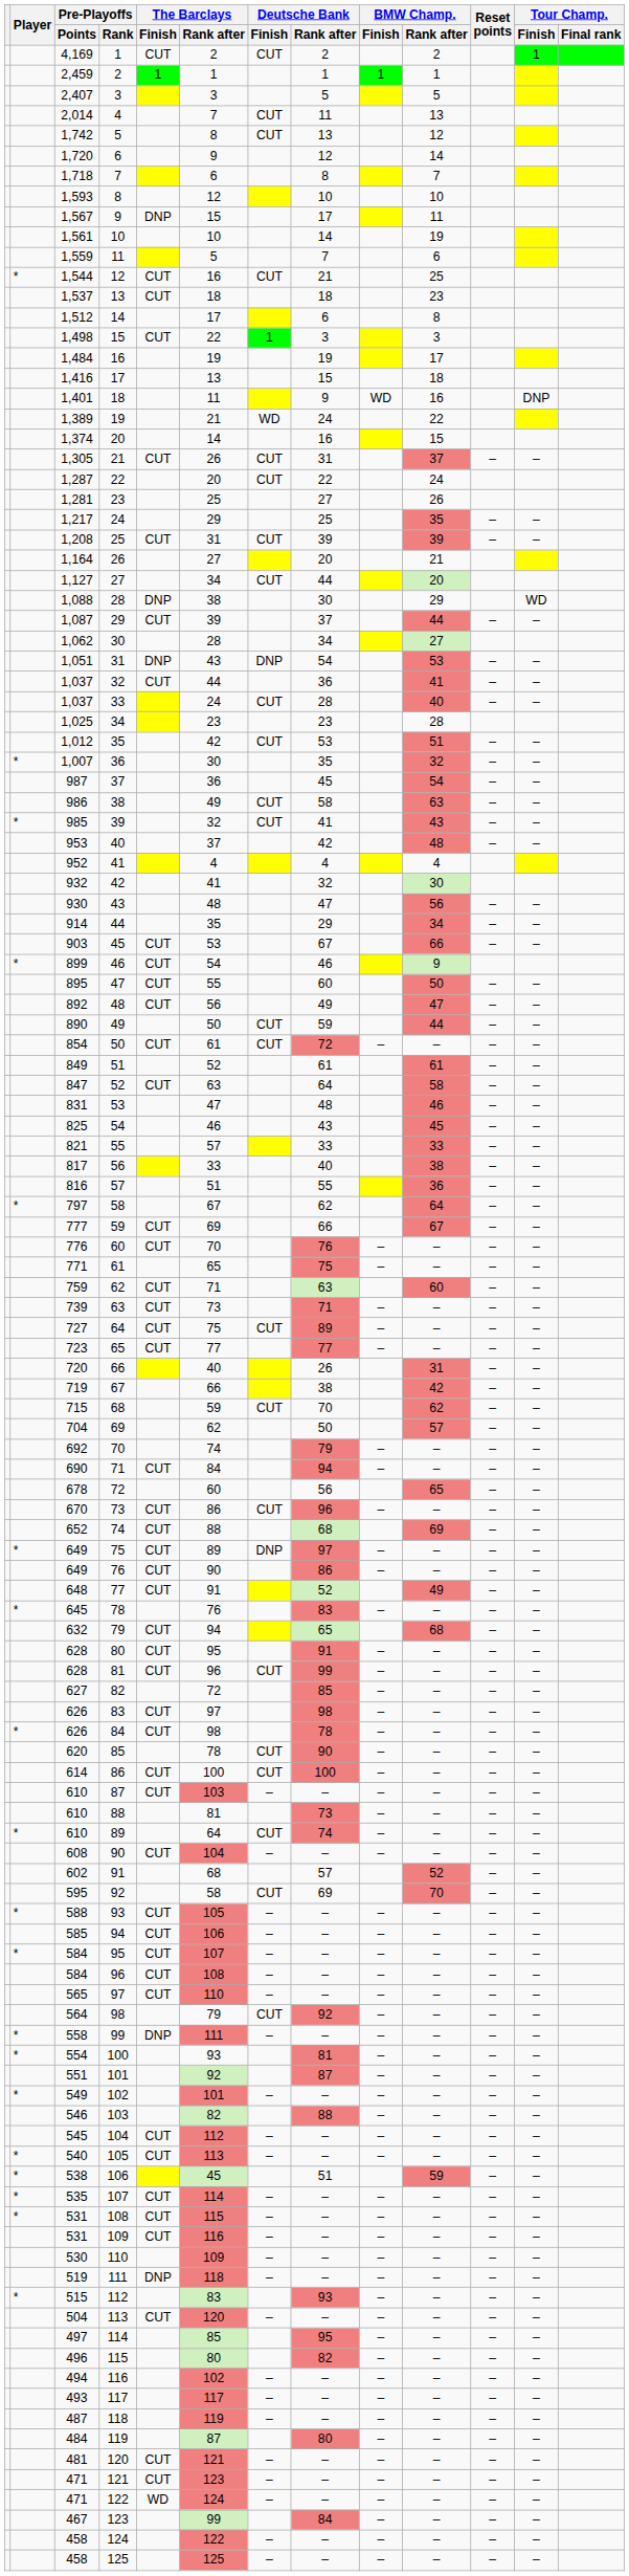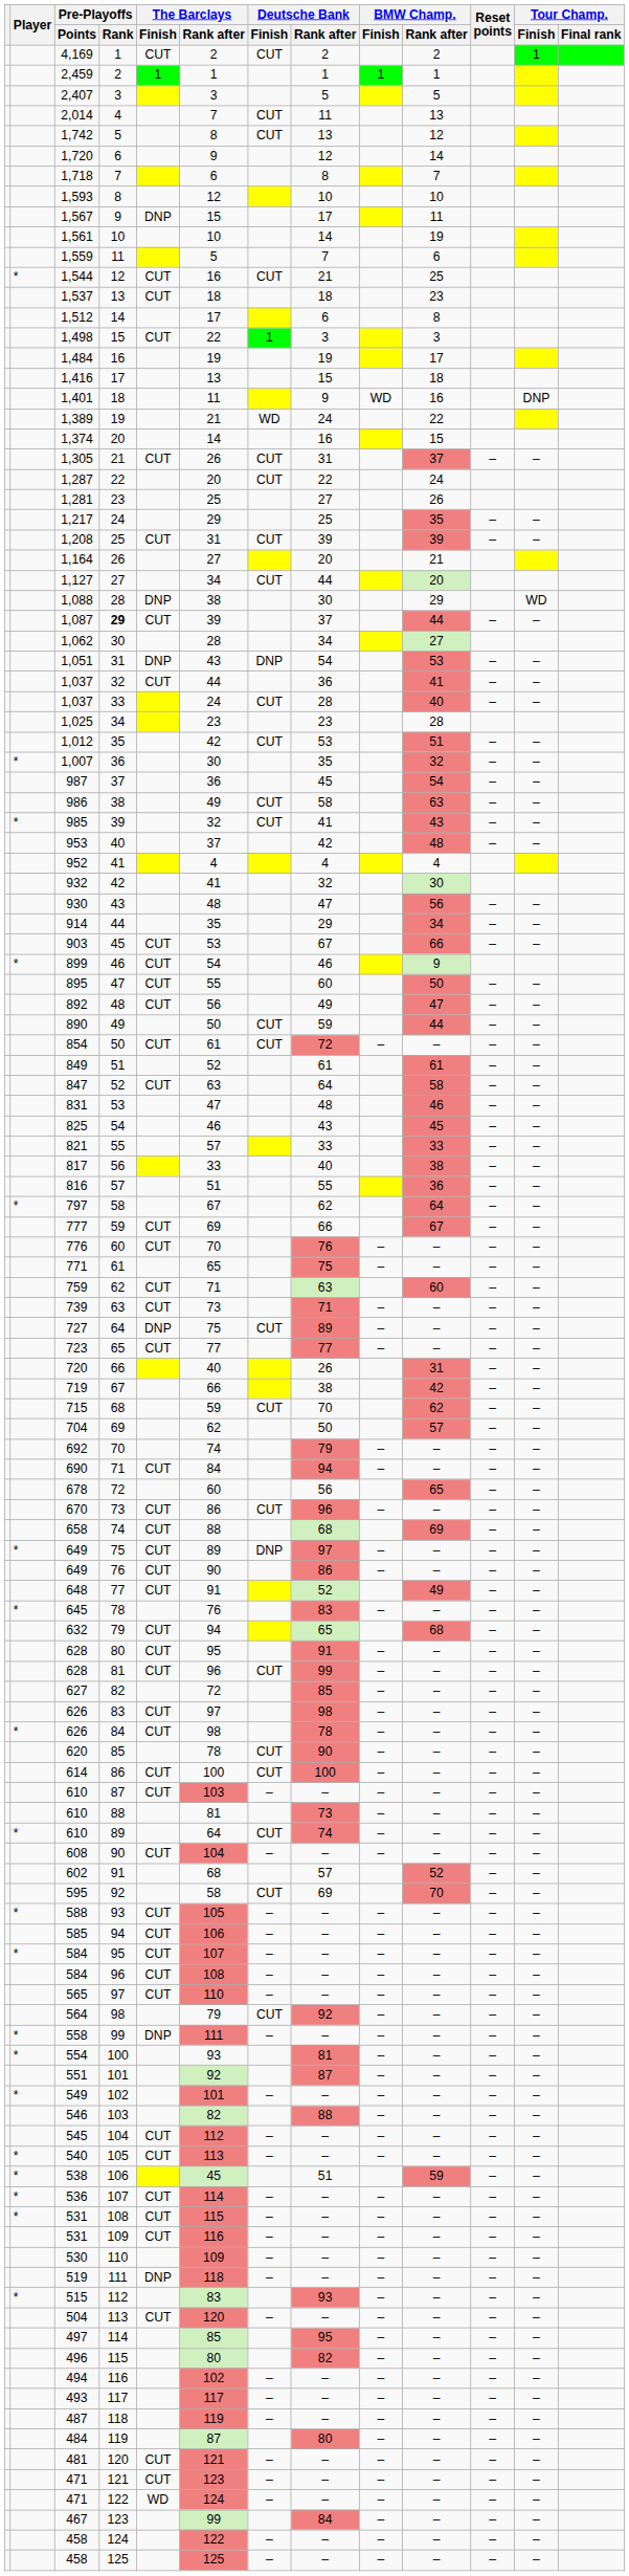row 31 | Pre-Playoffs / Rank: normal -> bold
row 66 | The Barclays / Finish: CUT -> DNP
row 76 | Pre-Playoffs / Points: 652 -> 658
row 109 | Pre-Playoffs / Points: 535 -> 536
